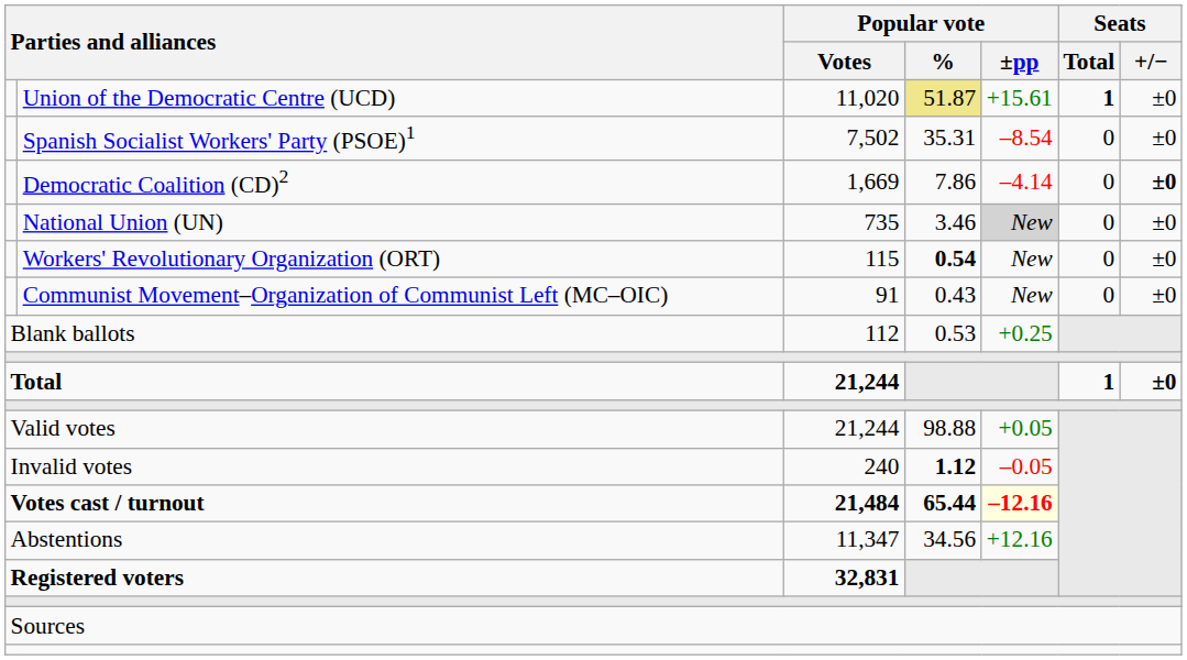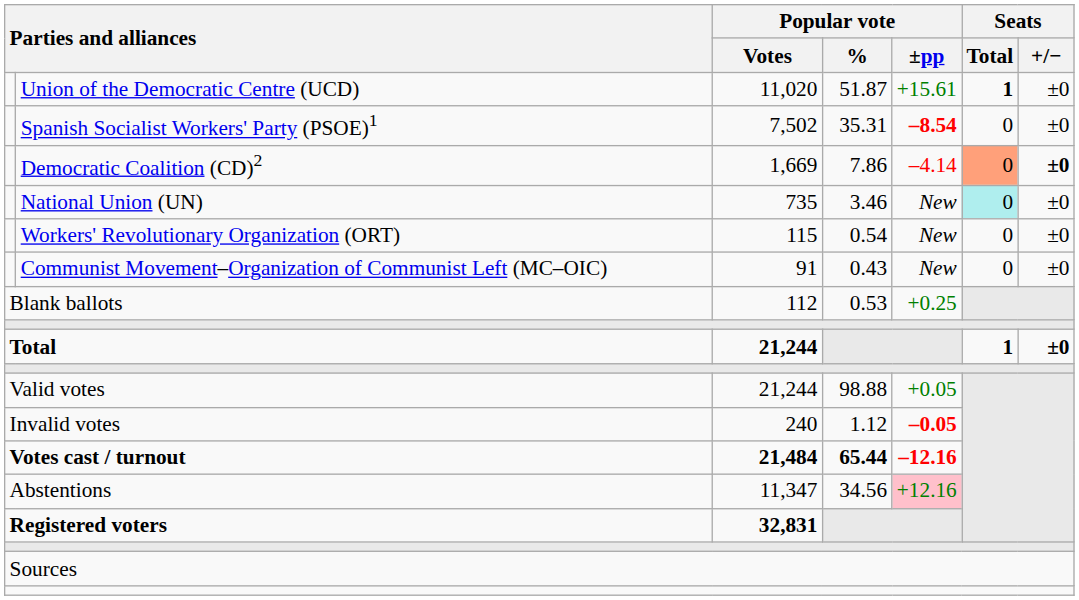Union of the Democratic Centre (UCD) | Popular vote / %: khaki background -> no background
Spanish Socialist Workers' Party (PSOE)1 | Popular vote / ±pp: normal -> bold
Democratic Coalition (CD)2 | Seats / Total: no background -> lightsalmon background
National Union (UN) | Popular vote / ±pp: lightgrey background -> no background
National Union (UN) | Seats / Total: no background -> paleturquoise background
Workers' Revolutionary Organization (ORT) | Popular vote / %: bold -> normal
Invalid votes | Popular vote / %: bold -> normal
Invalid votes | Popular vote / ±pp: normal -> bold
Votes cast / turnout | Popular vote / ±pp: lightyellow background -> no background
Abstentions | Popular vote / ±pp: no background -> pink background
